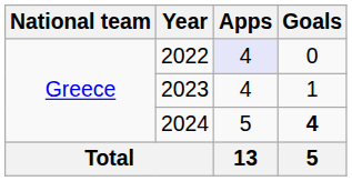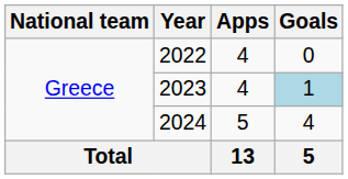2022 | Apps: lavender background -> no background
2023 | Goals: no background -> lightblue background
2024 | Goals: bold -> normal
